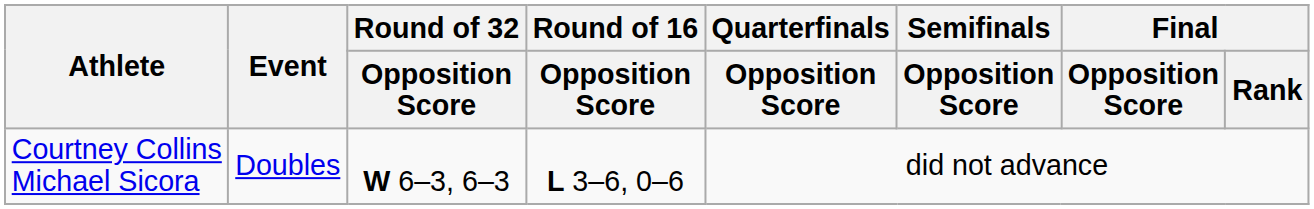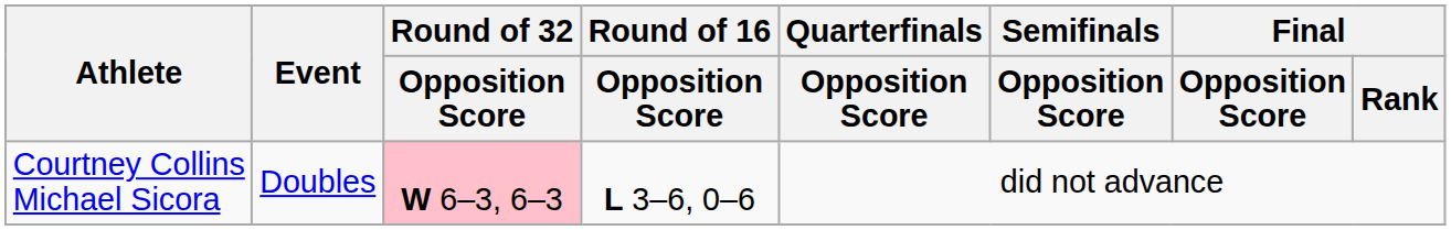Courtney Collins Michael Sicora | Round of 32 / Opposition Score: no background -> pink background
